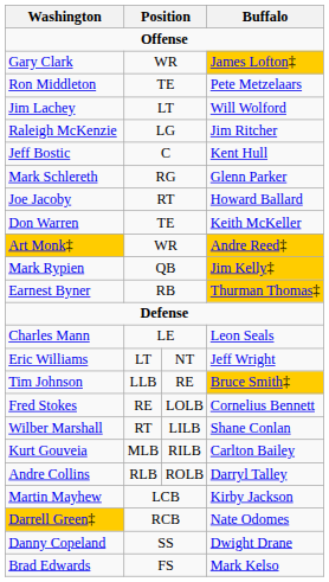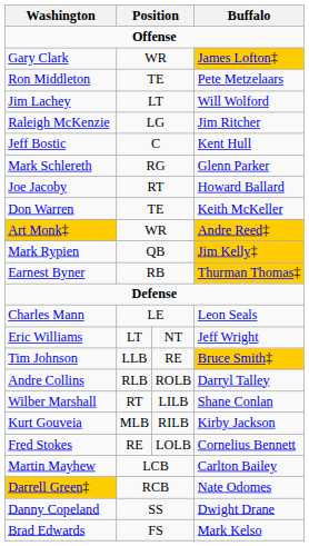rows swapped: Fred Stokes <-> Andre Collins
Kurt Gouveia | Buffalo: Carlton Bailey -> Kirby Jackson
Martin Mayhew | Buffalo: Kirby Jackson -> Carlton Bailey
